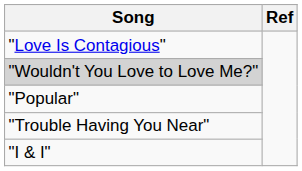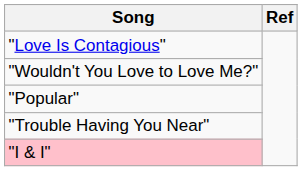"Wouldn't You Love to Love Me?" | Song: lightgrey background -> no background
"I & I" | Song: no background -> pink background
